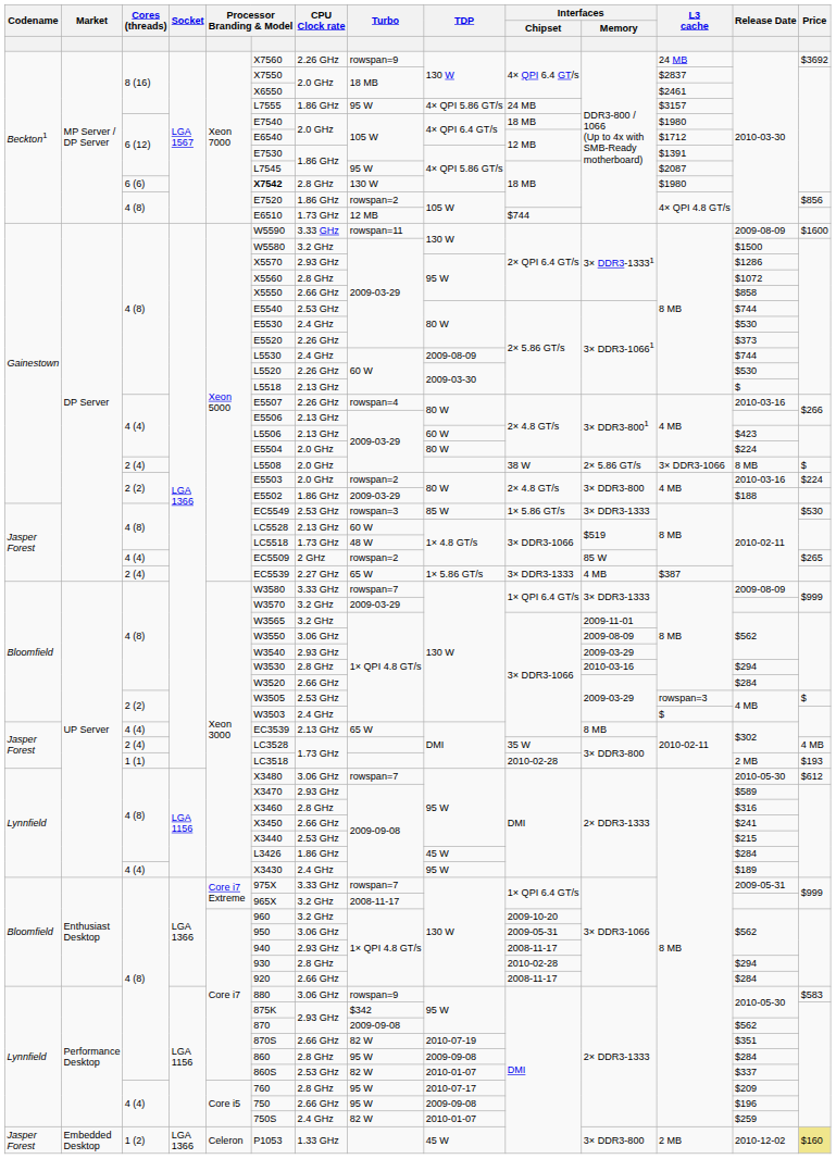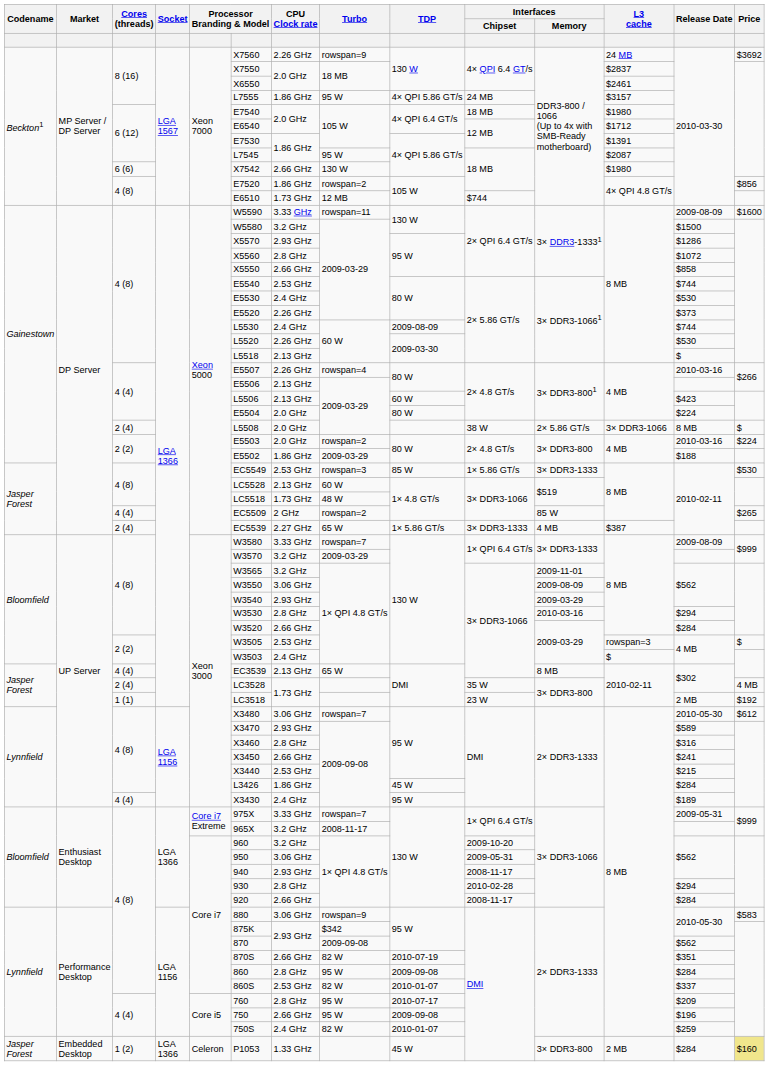6 (6) | column 6: bold -> normal
6 (6) | CPU Clock rate: 2.8 GHz -> 2.66 GHz
1 (1) | Interfaces / Chipset: 2010-02-28 -> 23 W
1 (1) | Price: $193 -> $192
1 (2) | Release Date: 2010-12-02 -> $284
